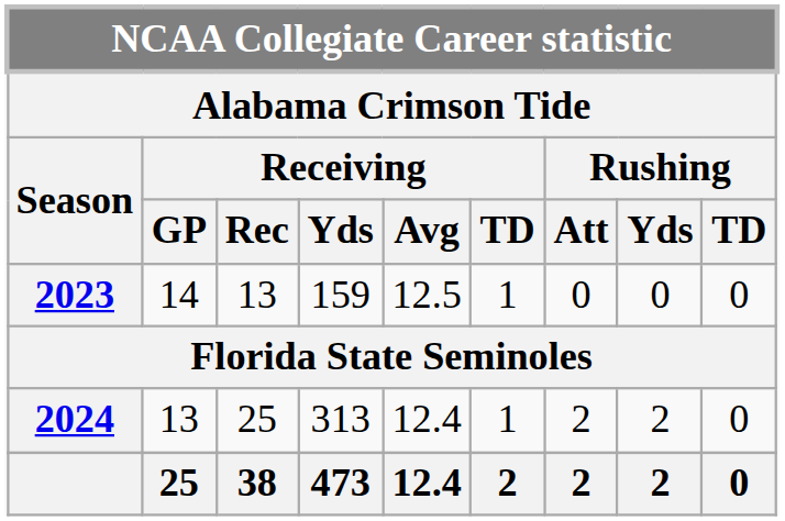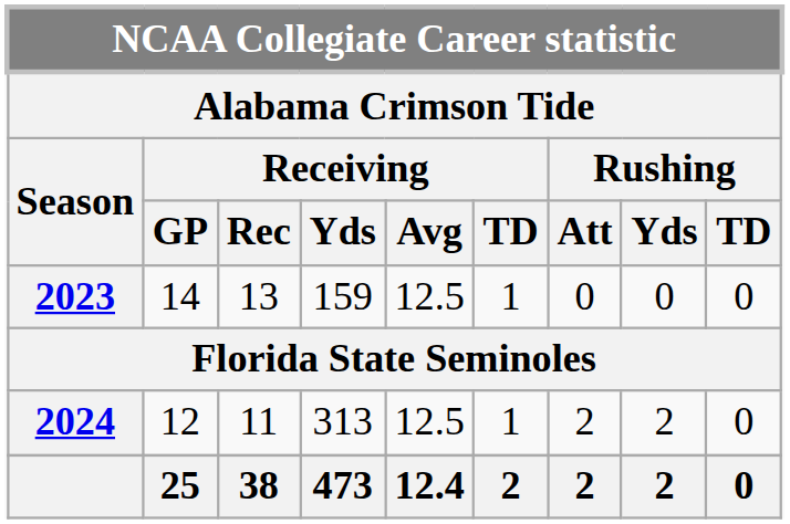2024 | Receiving / GP: 13 -> 12
2024 | Receiving / Rec: 25 -> 11
2024 | Receiving / Avg: 12.4 -> 12.5
